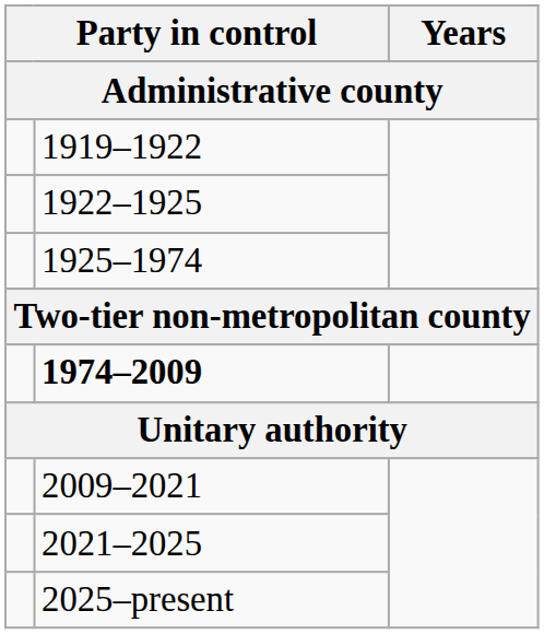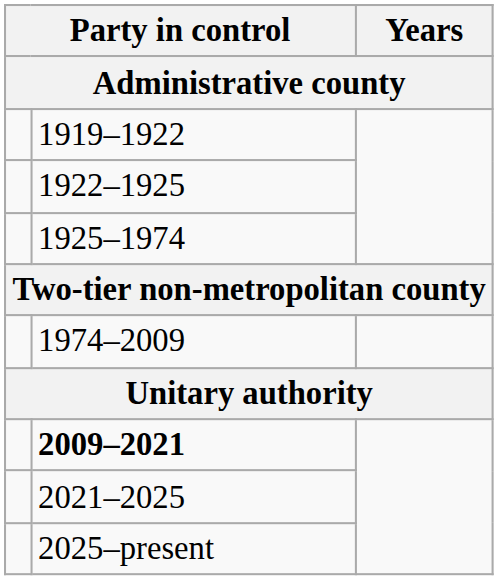1974–2009 | column 2: bold -> normal
2009–2021 | column 2: normal -> bold
